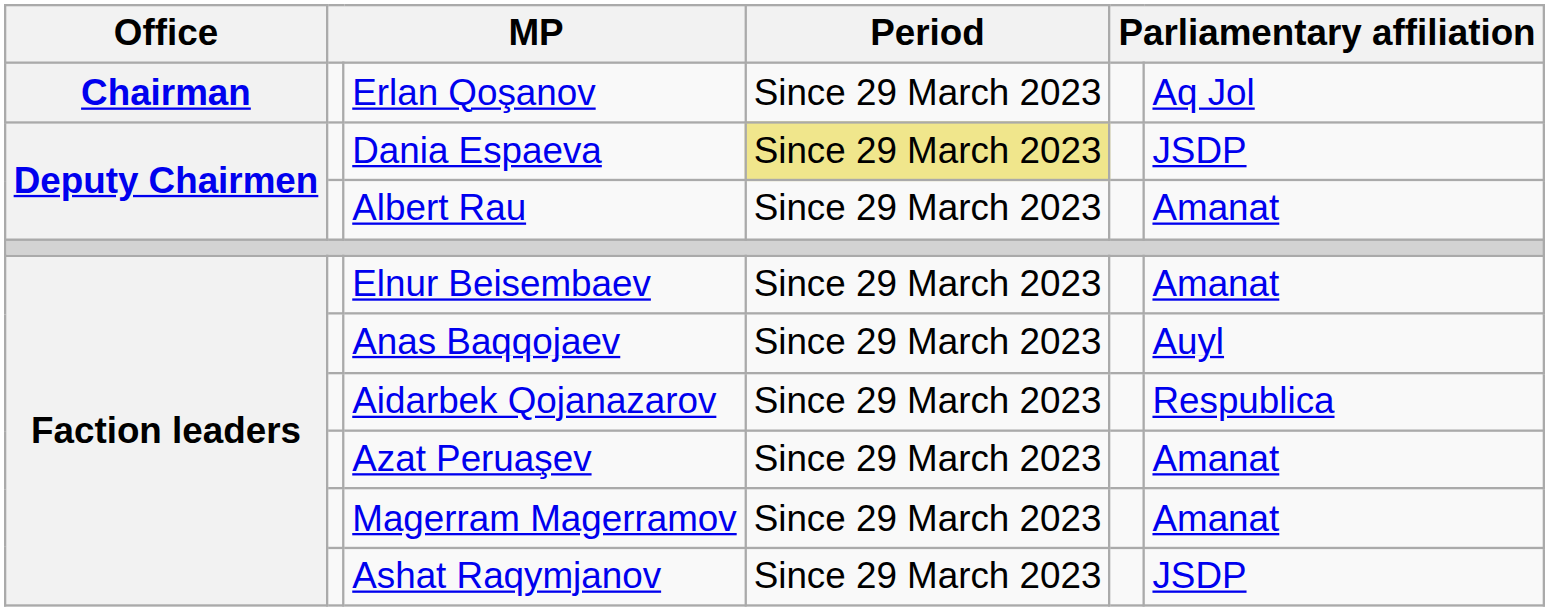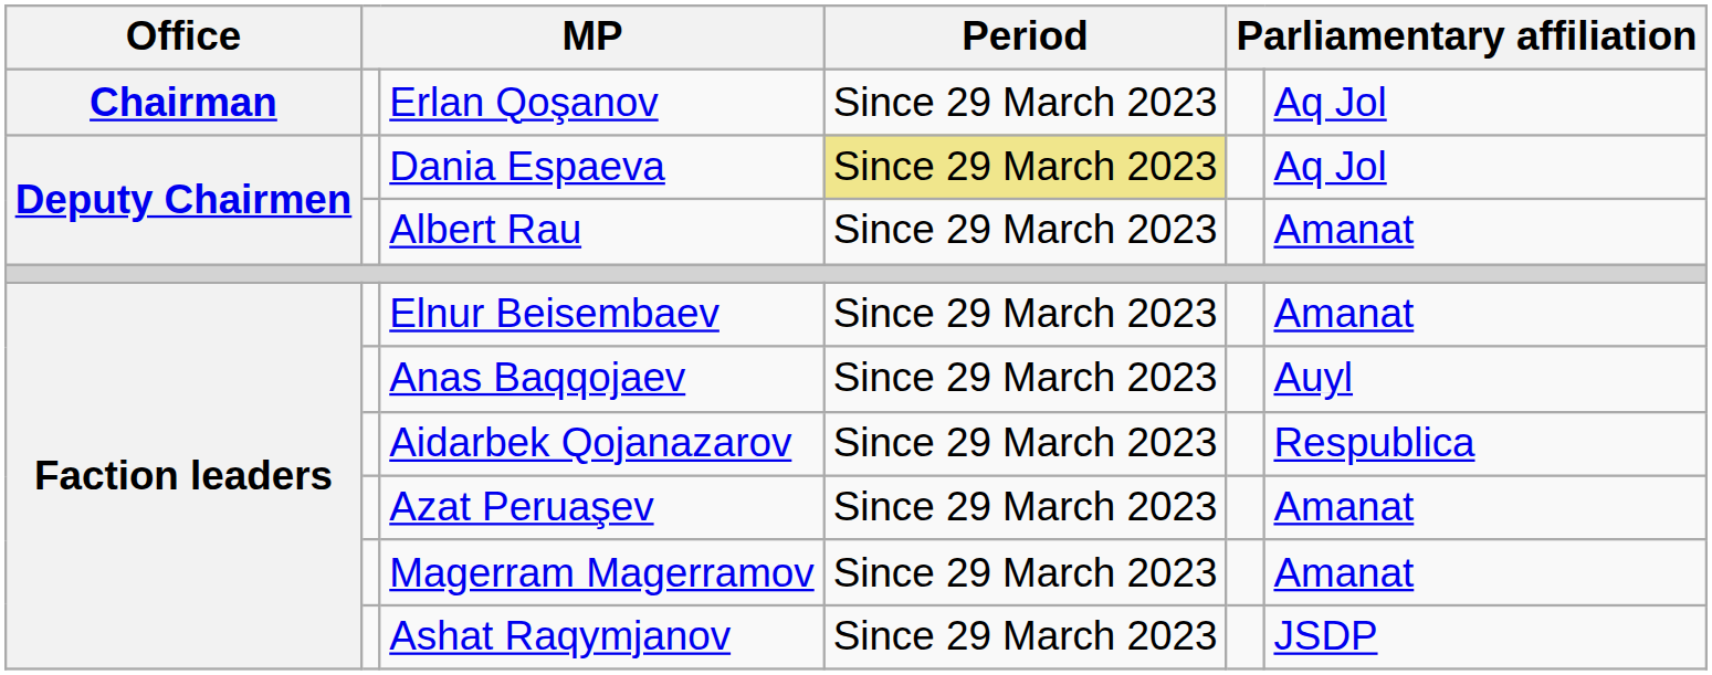Dania Espaeva | column 6: JSDP -> Aq Jol
